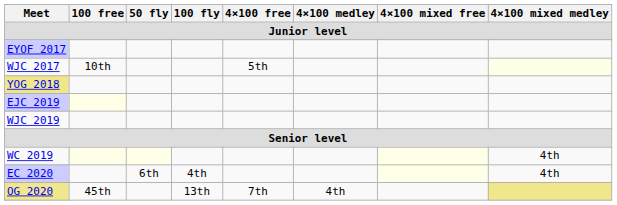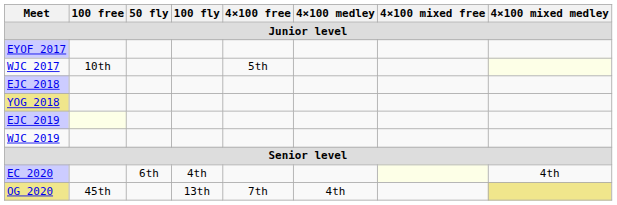+ row: EJC 2018
- row: WC 2019 | 4th
